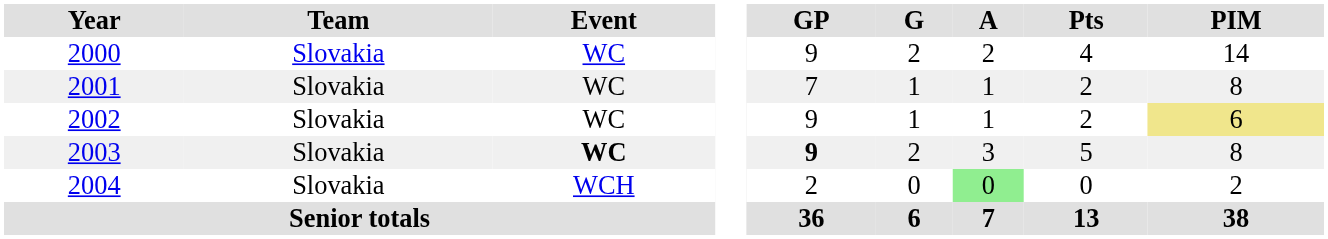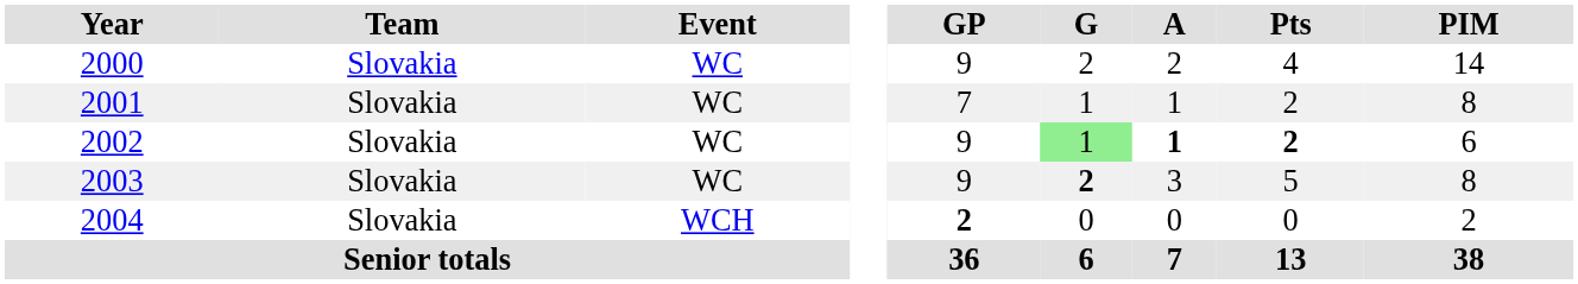2002 | G: no background -> lightgreen background
2002 | A: normal -> bold
2002 | Pts: normal -> bold
2002 | PIM: khaki background -> no background
2003 | Event: bold -> normal
2003 | GP: bold -> normal
2003 | G: normal -> bold
2004 | GP: normal -> bold
2004 | A: lightgreen background -> no background
